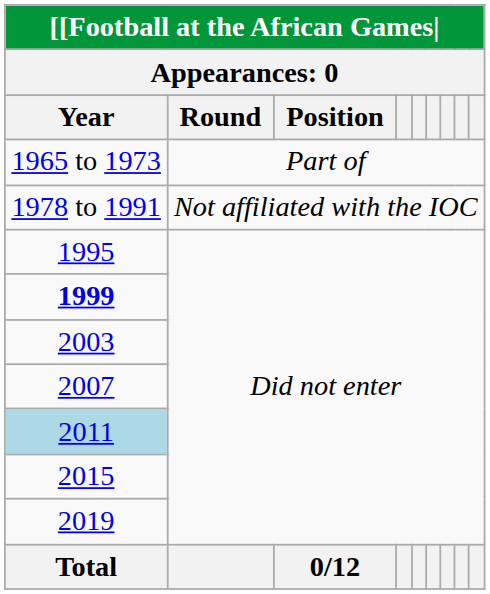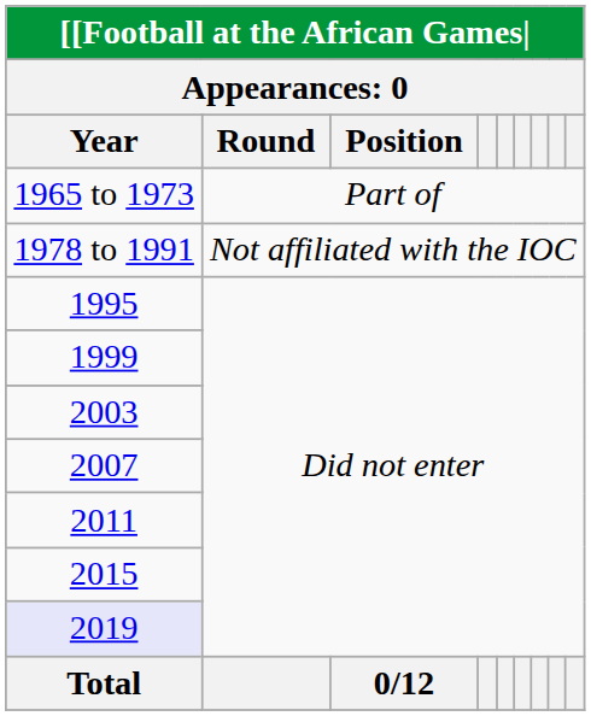1999 | Year: bold -> normal
2011 | Year: lightblue background -> no background
2019 | Year: no background -> lavender background
